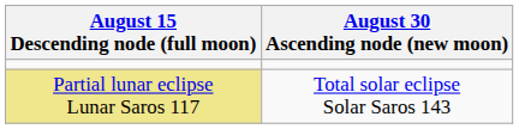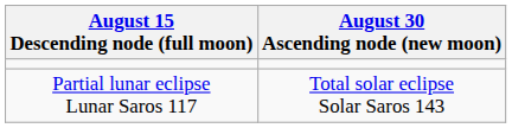row 3 | August 15 Descending node (full moon): khaki background -> no background
